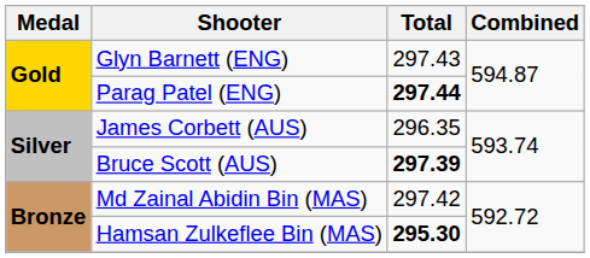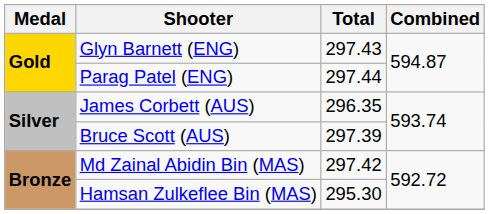Parag Patel (ENG) | Total: bold -> normal
Bruce Scott (AUS) | Total: bold -> normal
Hamsan Zulkeflee Bin (MAS) | Total: bold -> normal
